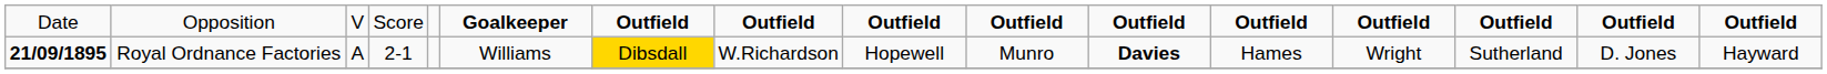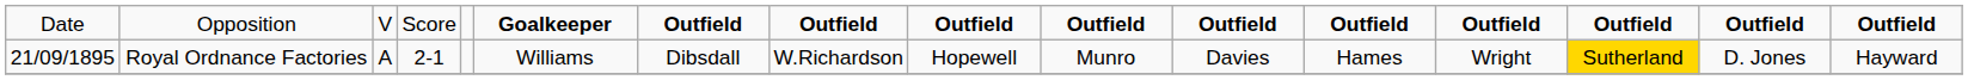Royal Ordnance Factories | column 1: bold -> normal
Royal Ordnance Factories | column 7: gold background -> no background
Royal Ordnance Factories | column 11: bold -> normal
Royal Ordnance Factories | column 14: no background -> gold background
